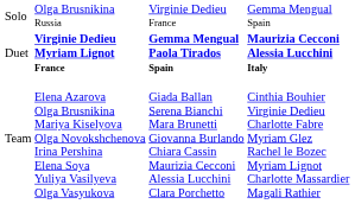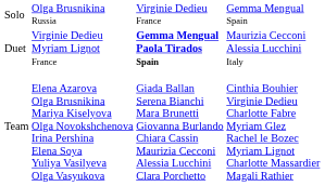Duet | column 2: bold -> normal
Duet | column 4: bold -> normal
